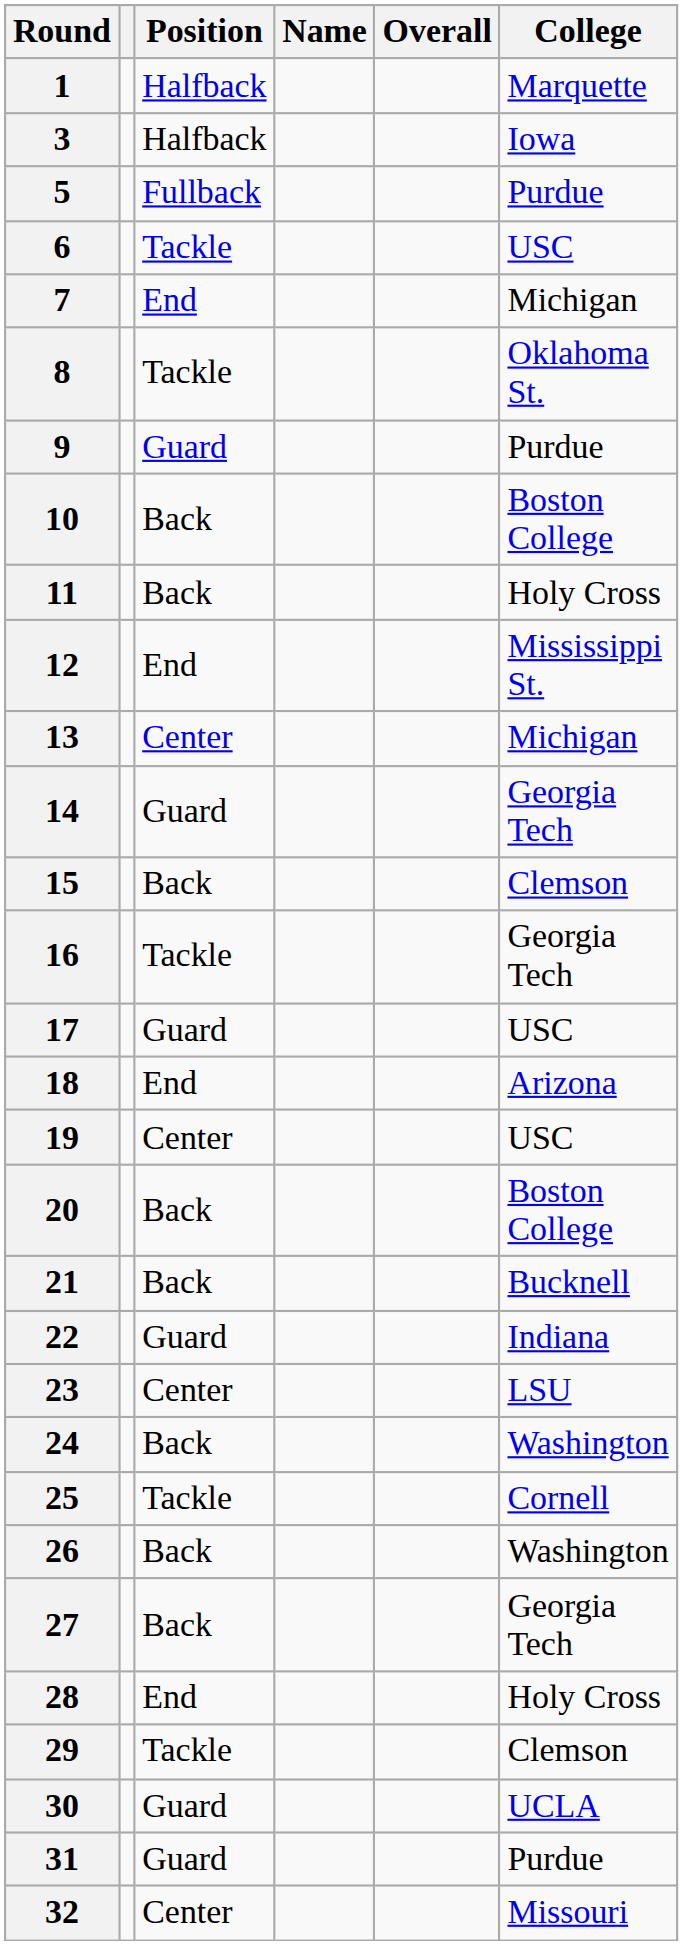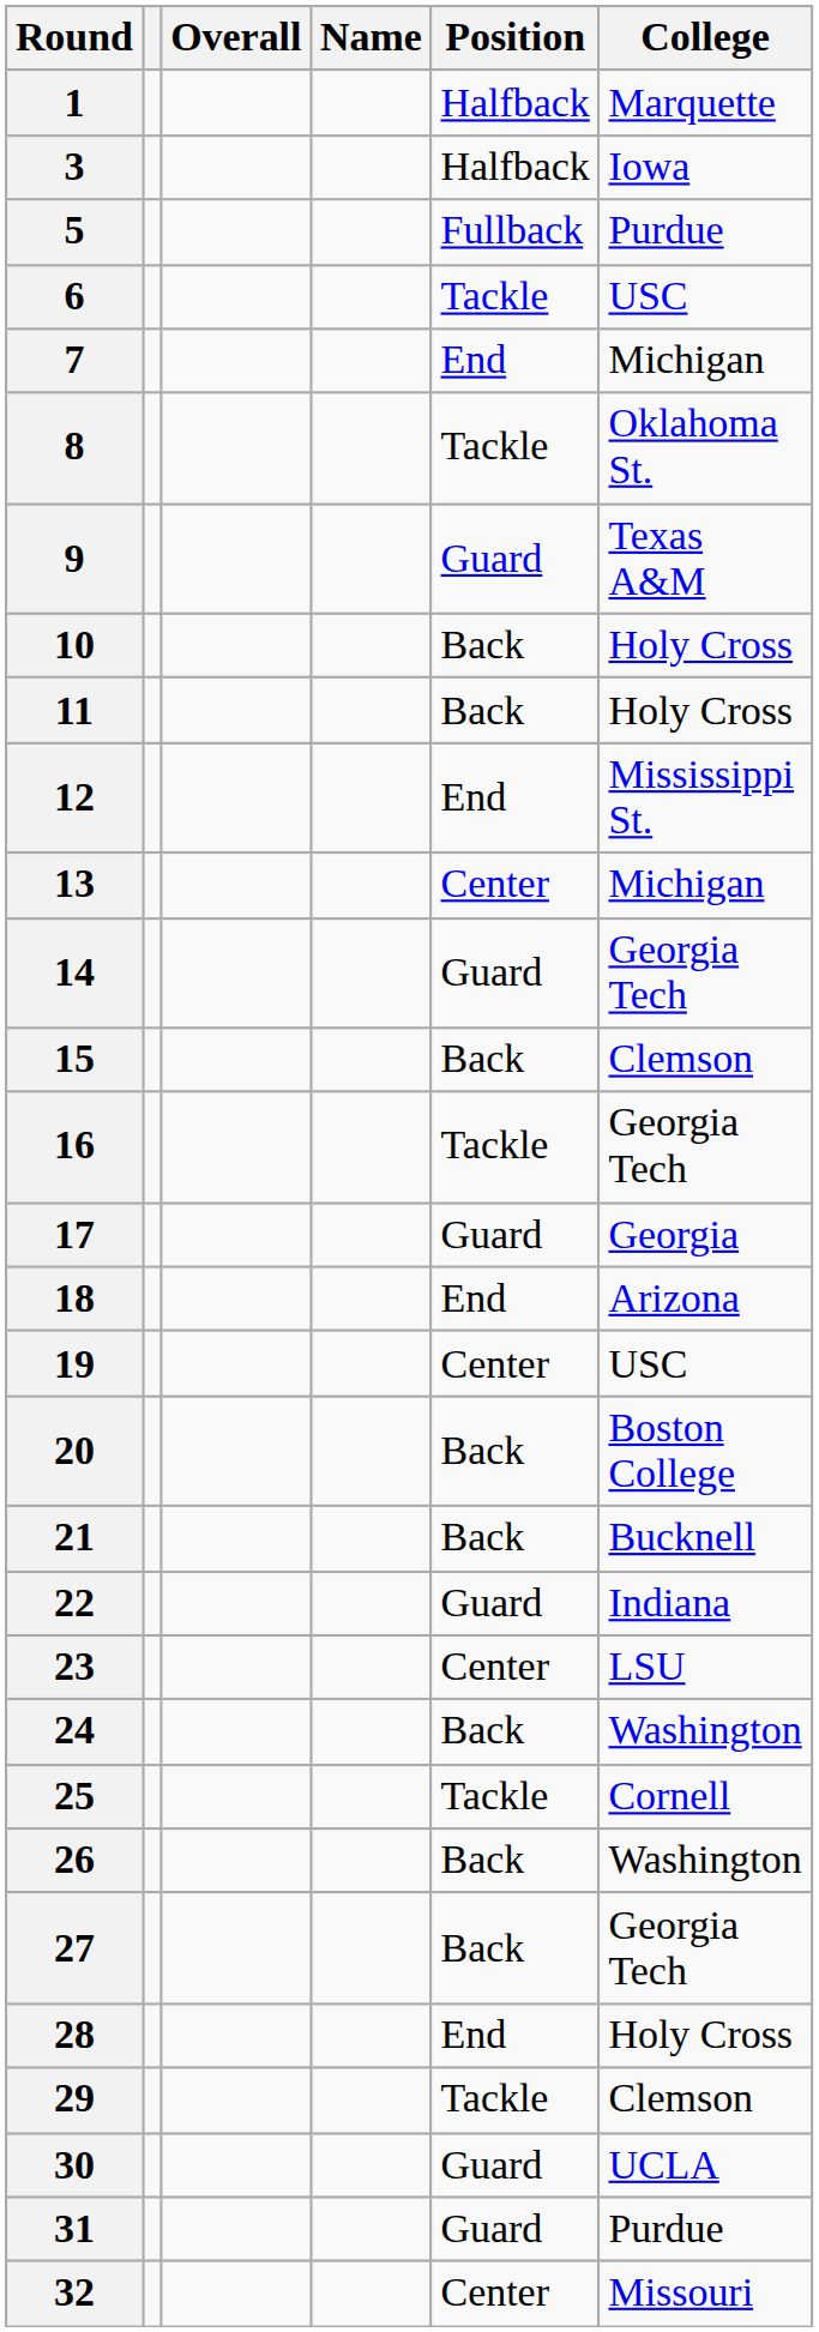columns swapped: Overall <-> Position
9 | College: Purdue -> Texas A&M
10 | College: Boston College -> Holy Cross
17 | College: USC -> Georgia
